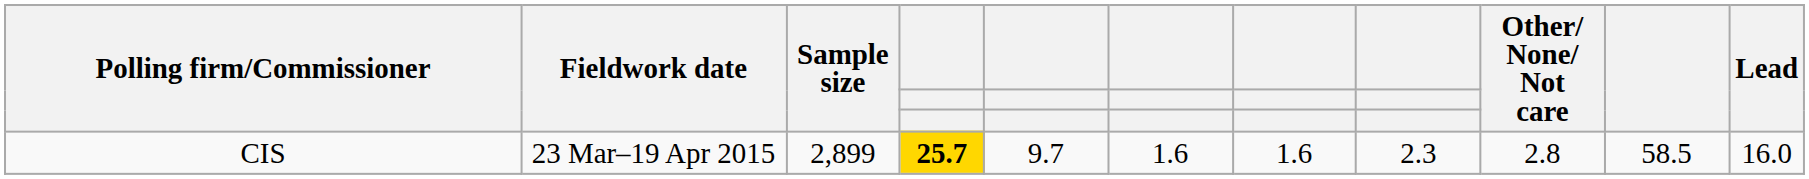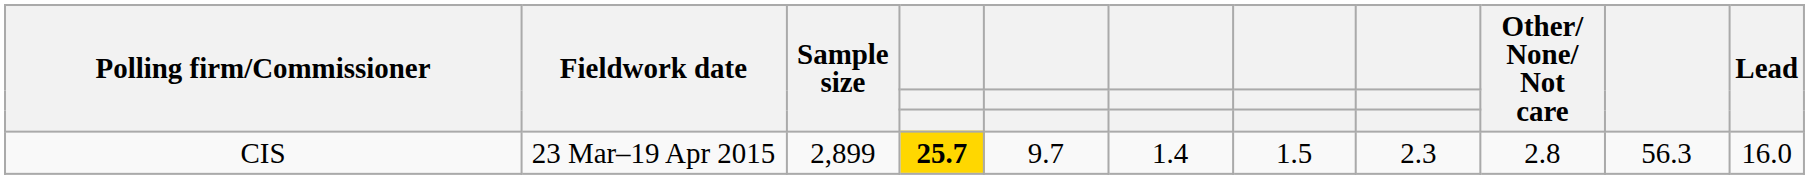CIS | column 6: 1.6 -> 1.4
CIS | column 7: 1.6 -> 1.5
CIS | column 10: 58.5 -> 56.3
